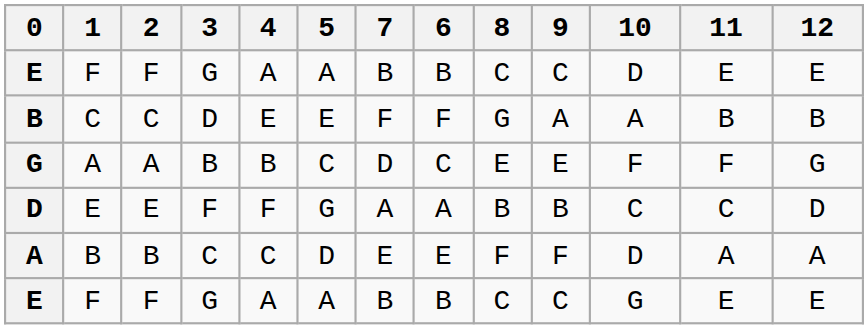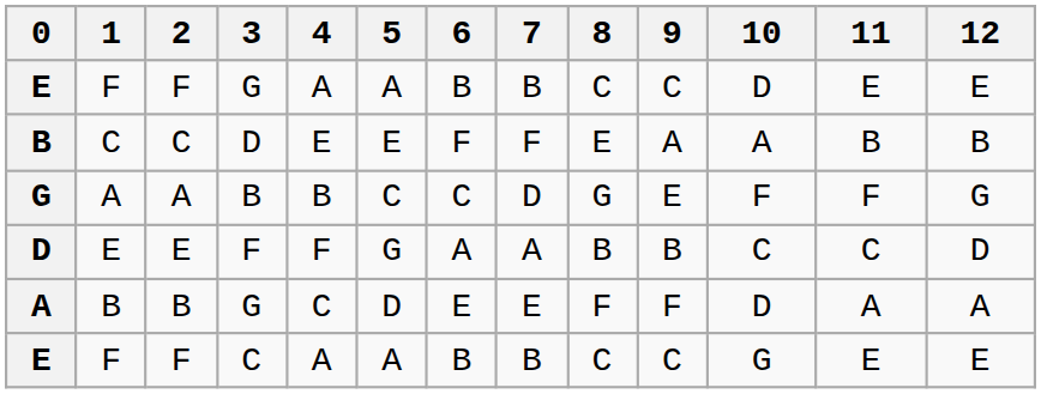columns swapped: 6 <-> 7
row 3 | 8: G -> E
row 4 | 8: E -> G
row 6 | 3: C -> G
row 7 | 3: G -> C
